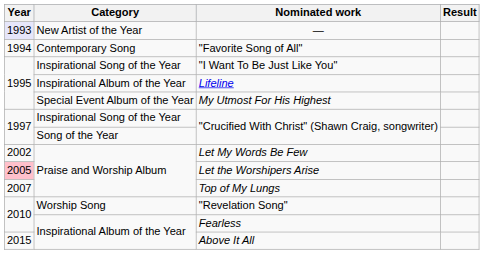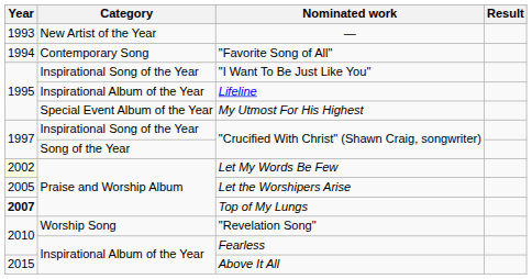— | Year: lavender background -> no background
Let My Words Be Few | Year: no background -> lightyellow background
Let the Worshipers Arise | Year: pink background -> no background
Top of My Lungs | Year: normal -> bold
